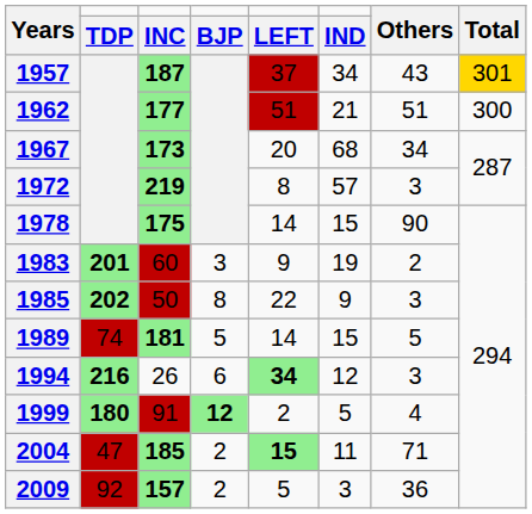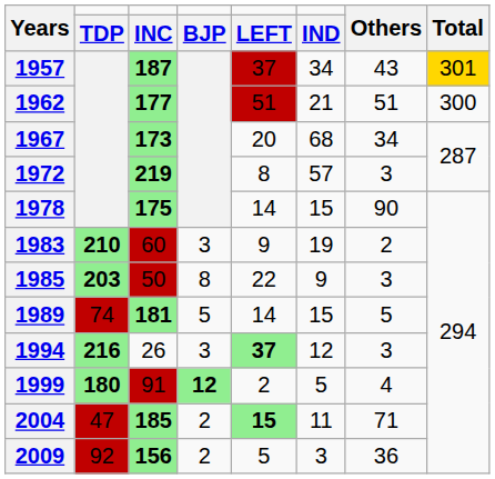1983 | TDP: 201 -> 210
1985 | TDP: 202 -> 203
1994 | BJP: 6 -> 3
1994 | LEFT: 34 -> 37
2009 | INC: 157 -> 156
